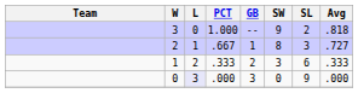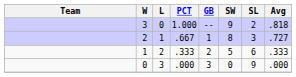row 4 | SW: 3 -> 5
row 5 | L: lavender background -> no background
